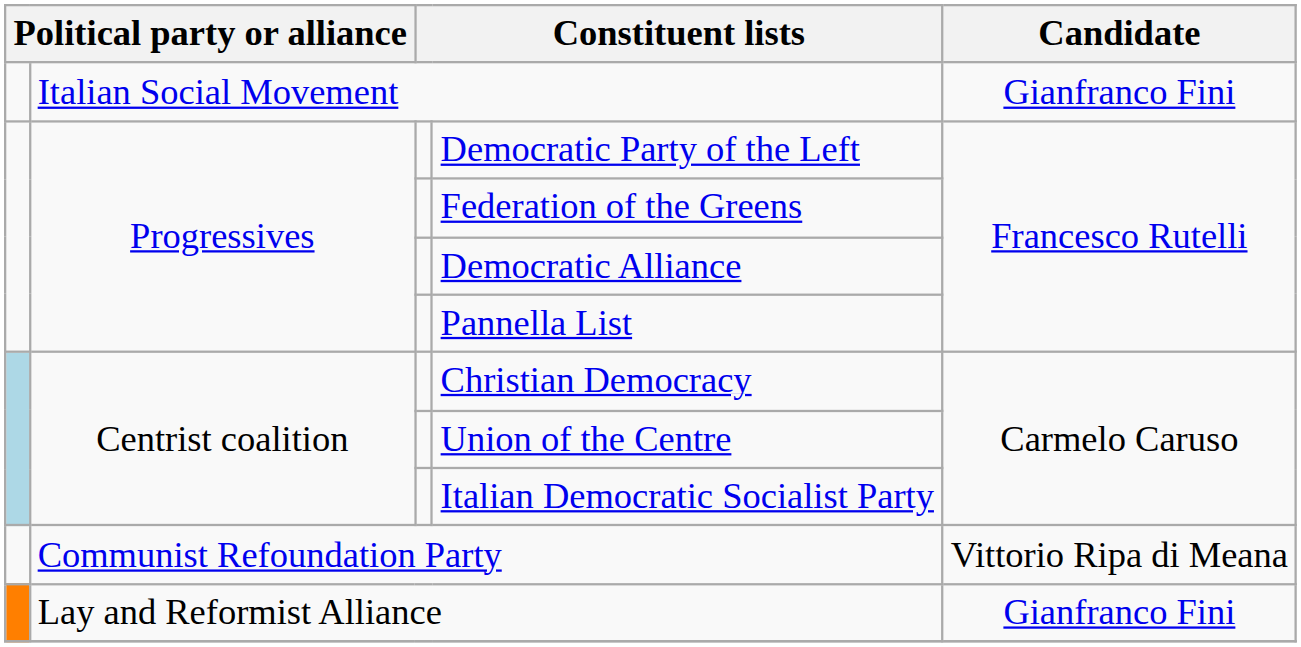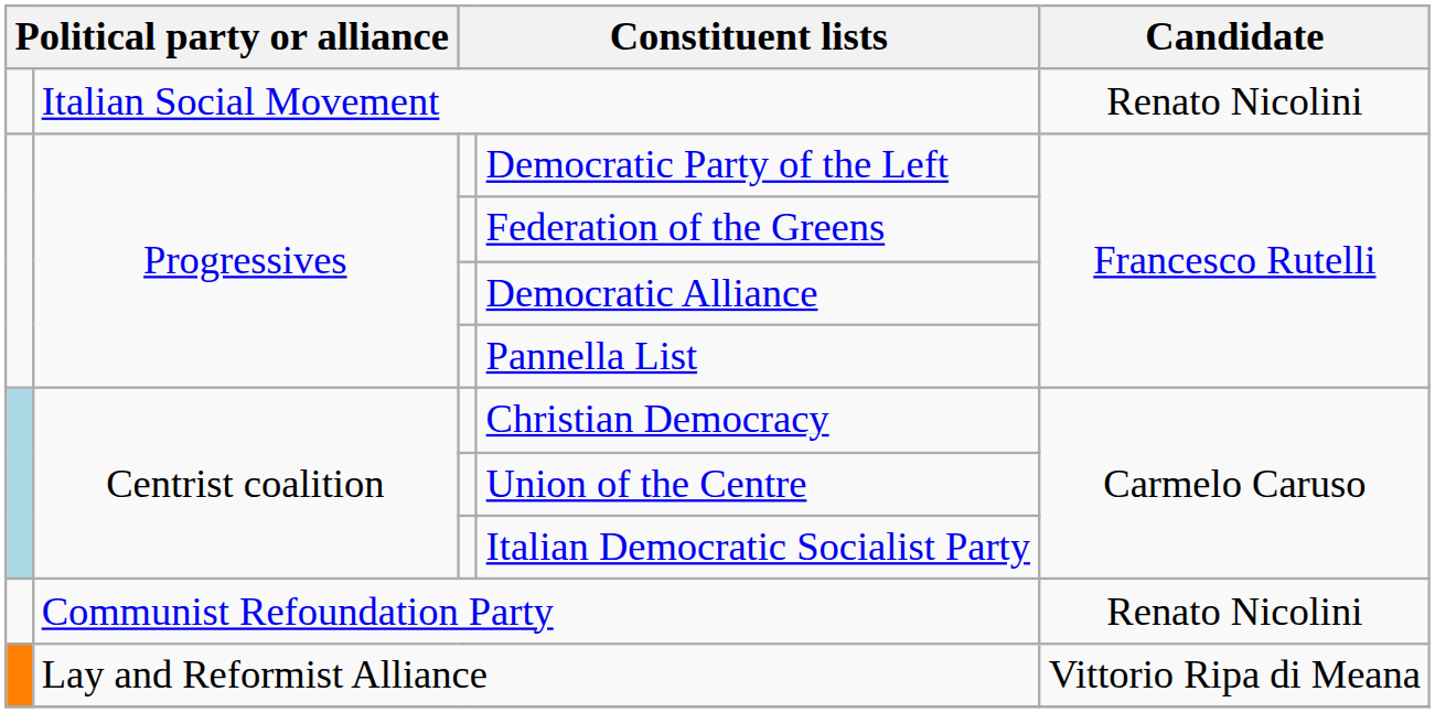Italian Social Movement | Candidate: Gianfranco Fini -> Renato Nicolini
Communist Refoundation Party | Candidate: Vittorio Ripa di Meana -> Renato Nicolini
Lay and Reformist Alliance | Candidate: Gianfranco Fini -> Vittorio Ripa di Meana
